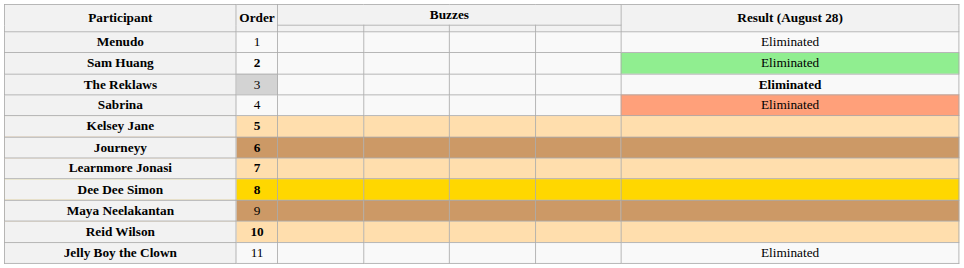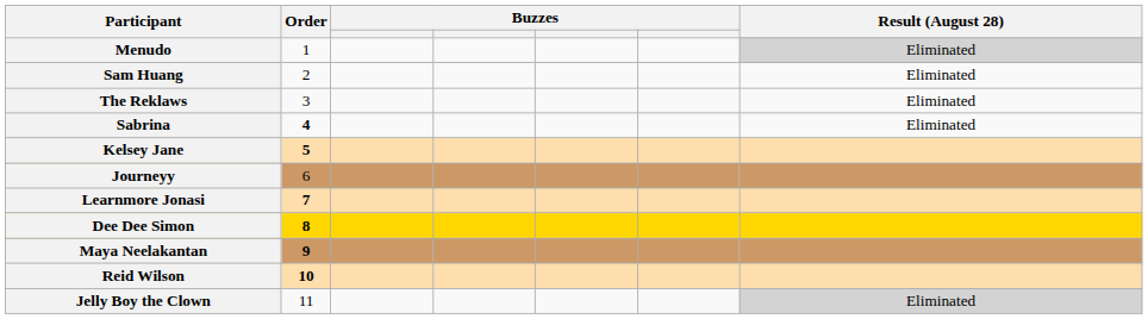Menudo | Result (August 28): no background -> lightgrey background
Sam Huang | Order: bold -> normal
Sam Huang | Result (August 28): lightgreen background -> no background
The Reklaws | Order: lightgrey background -> no background
The Reklaws | Result (August 28): bold -> normal
Sabrina | Order: normal -> bold
Sabrina | Result (August 28): lightsalmon background -> no background
Journeyy | Order: bold -> normal
Maya Neelakantan | Order: normal -> bold
Jelly Boy the Clown | Result (August 28): no background -> lightgrey background
